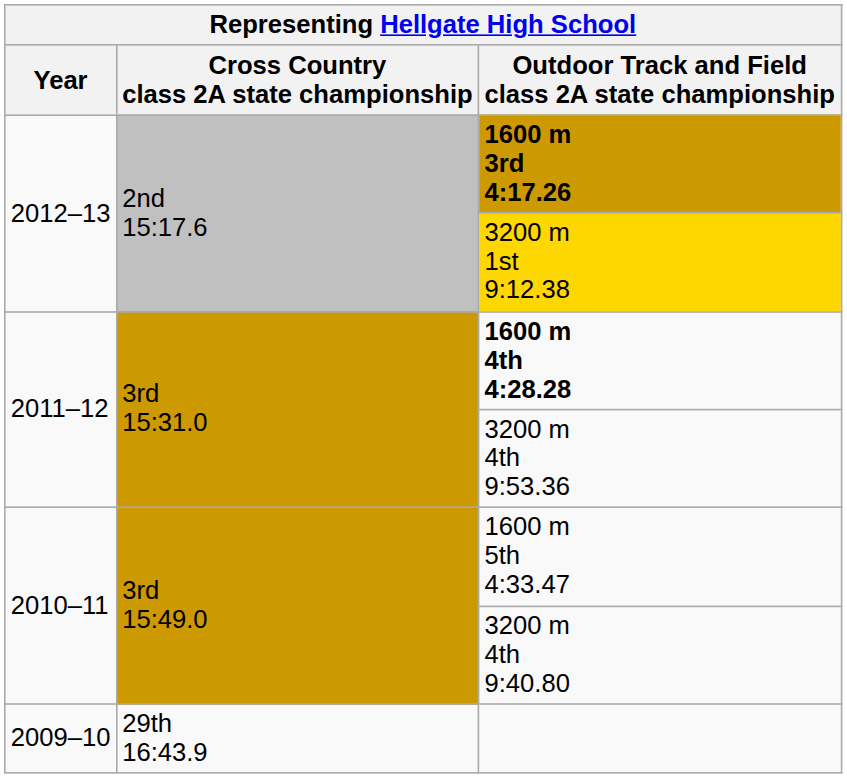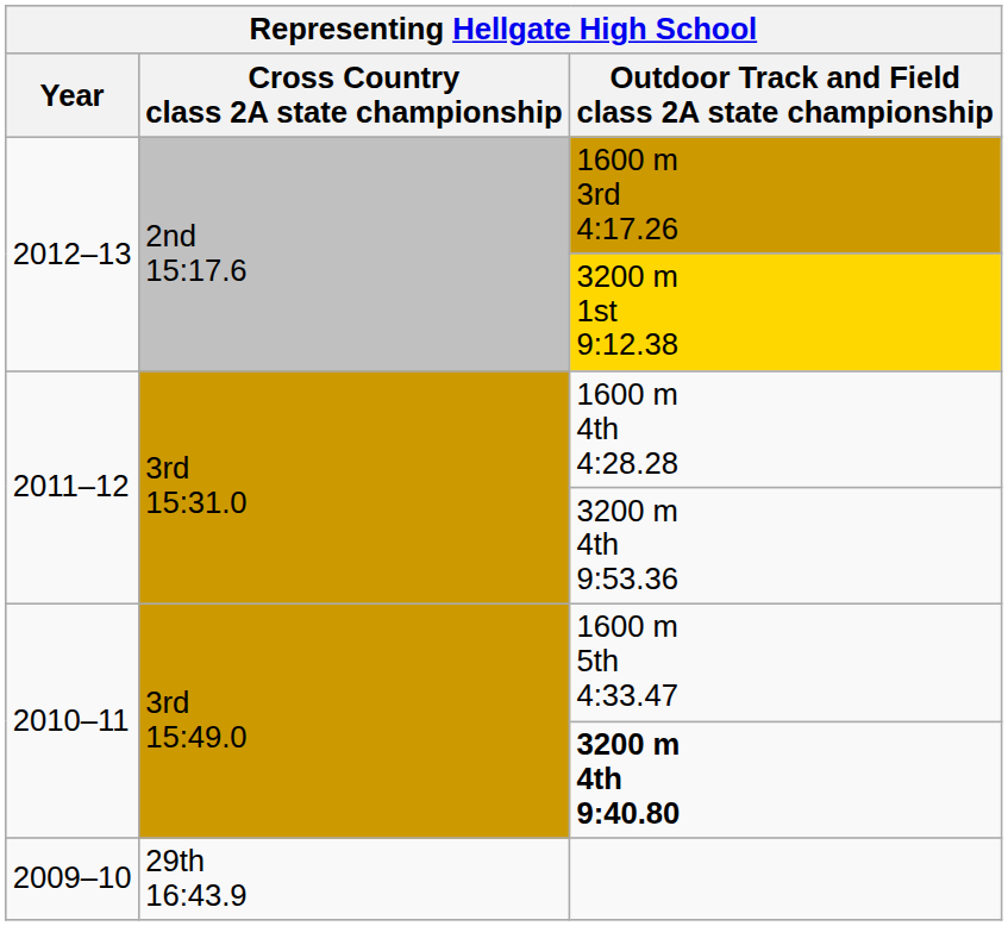1600 m 3rd 4:17.26 | Outdoor Track and Field class 2A state championship: bold -> normal
1600 m 4th 4:28.28 | Outdoor Track and Field class 2A state championship: bold -> normal
3200 m 4th 9:40.80 | Outdoor Track and Field class 2A state championship: normal -> bold
